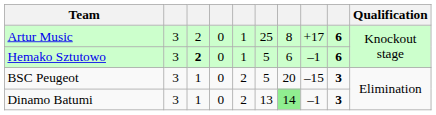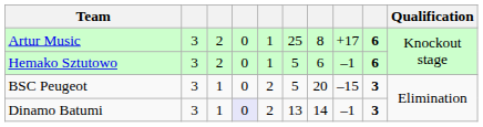Hemako Sztutowo | column 3: bold -> normal
Dinamo Batumi | column 4: no background -> lavender background
Dinamo Batumi | column 7: lightgreen background -> no background
